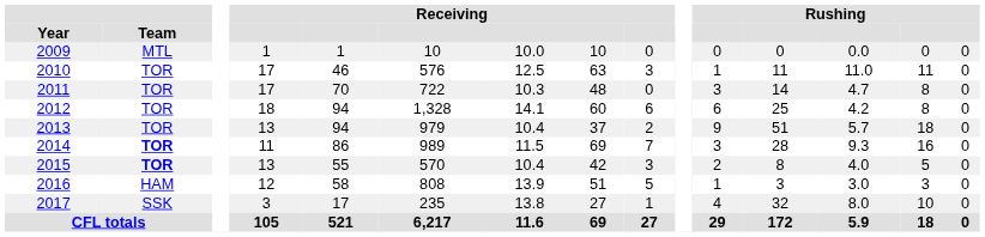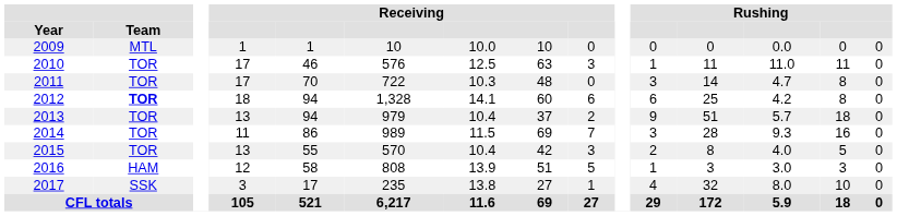2012 | Team: normal -> bold
2014 | Team: bold -> normal
2015 | Team: bold -> normal
